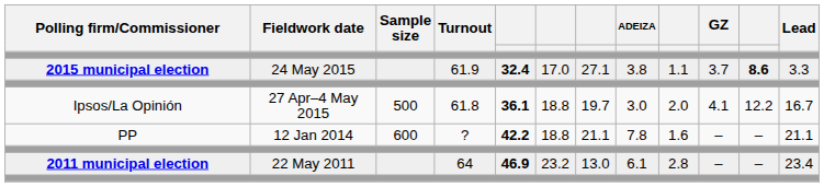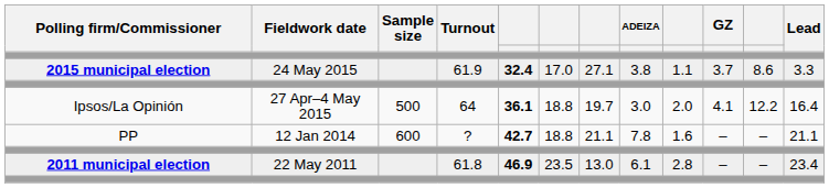2015 municipal election | column 11: bold -> normal
Ipsos/La Opinión | Turnout: 61.8 -> 64
Ipsos/La Opinión | Lead: 16.7 -> 16.4
PP | column 5: 42.2 -> 42.7
2011 municipal election | Turnout: 64 -> 61.8
2011 municipal election | column 6: 23.2 -> 23.5
